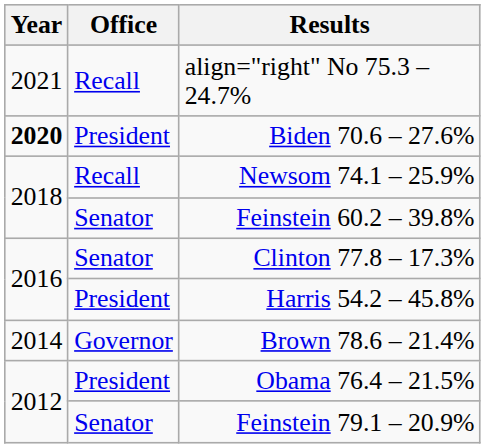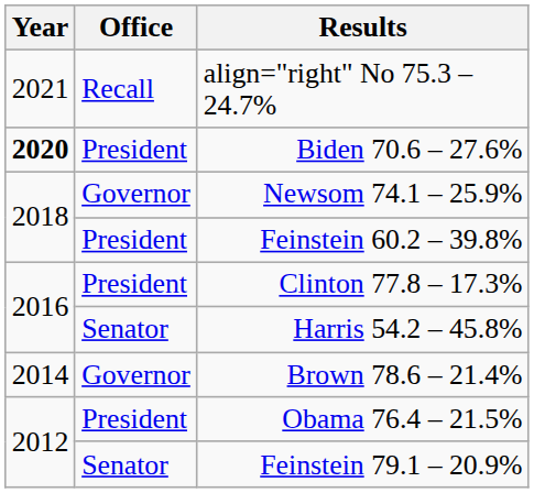Newsom 74.1 – 25.9% | Office: Recall -> Governor
Feinstein 60.2 – 39.8% | Office: Senator -> President
Clinton 77.8 – 17.3% | Office: Senator -> President
Harris 54.2 – 45.8% | Office: President -> Senator
